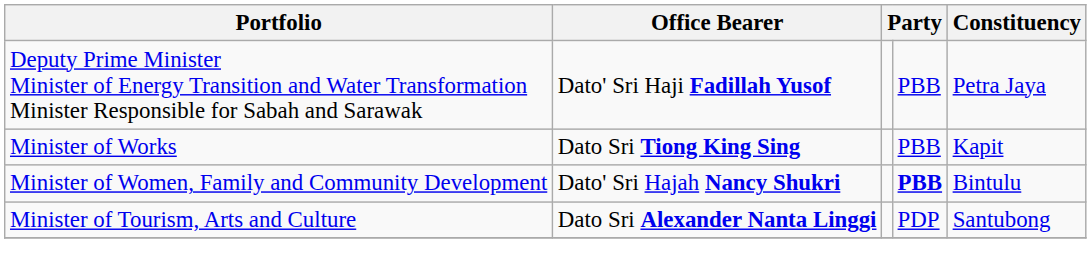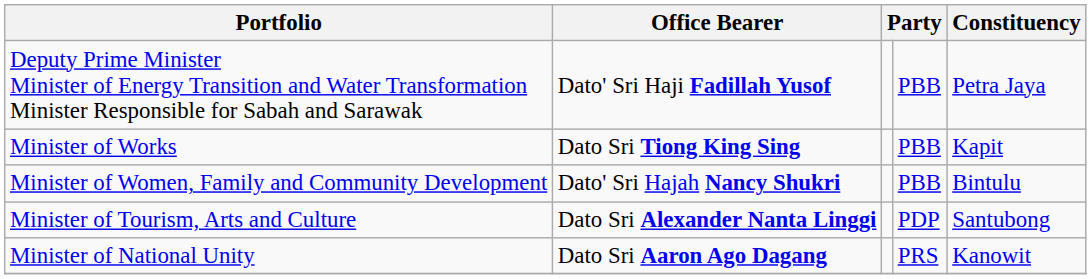Minister of Women, Family and Community Development | column 4: bold -> normal
+ row: Minister of National Unity | Dato Sri Aaron Ago Dagang | PRS | Kanowit
